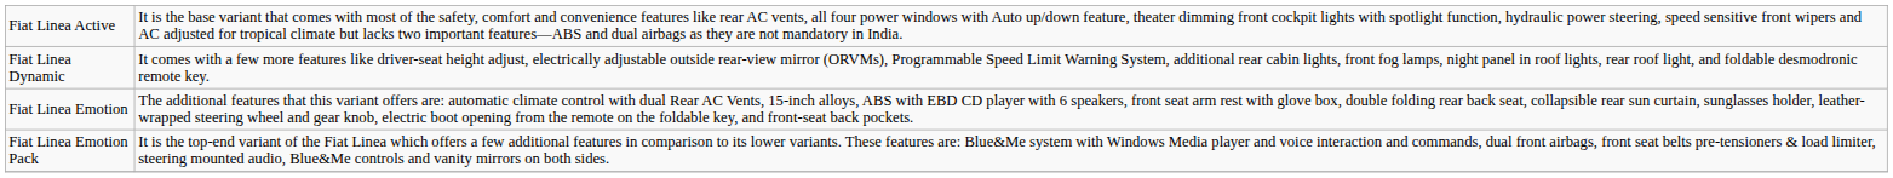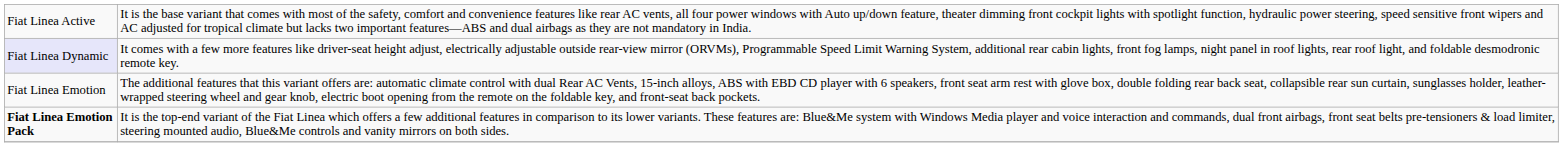Fiat Linea Dynamic | column 1: no background -> lavender background
Fiat Linea Emotion Pack | column 1: normal -> bold
